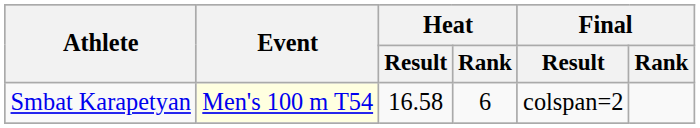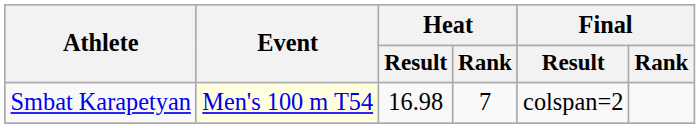Smbat Karapetyan | Heat / Result: 16.58 -> 16.98
Smbat Karapetyan | Heat / Rank: 6 -> 7
